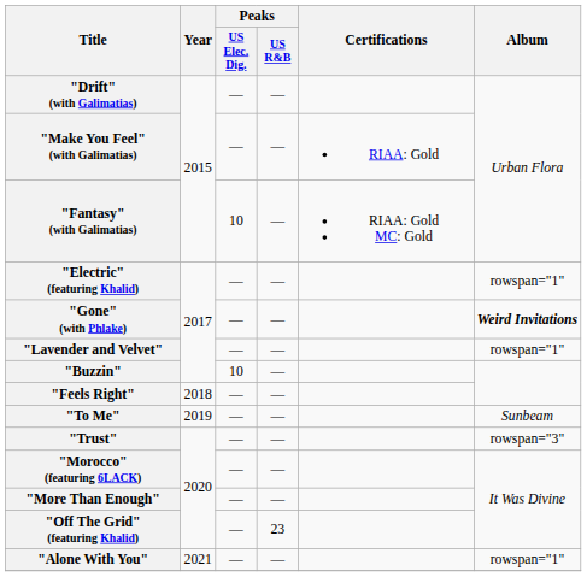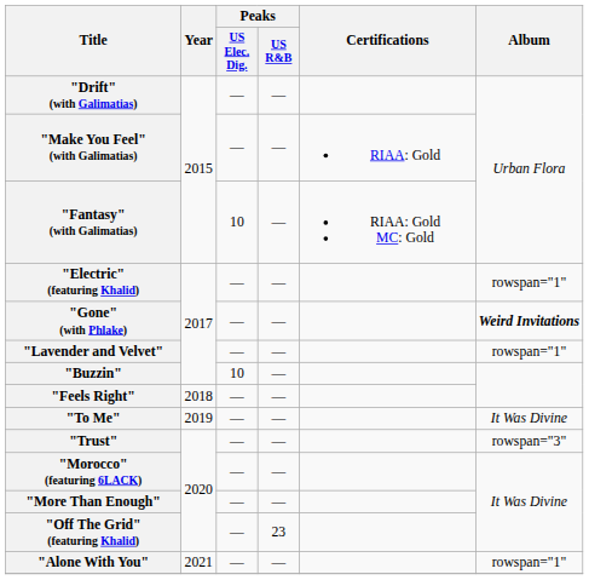"To Me" | Album: Sunbeam -> It Was Divine
